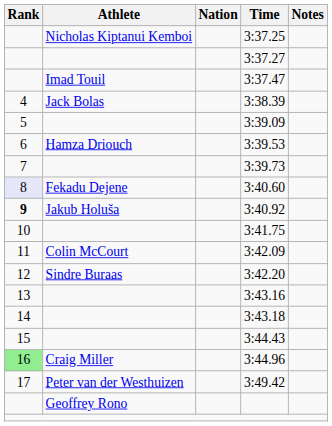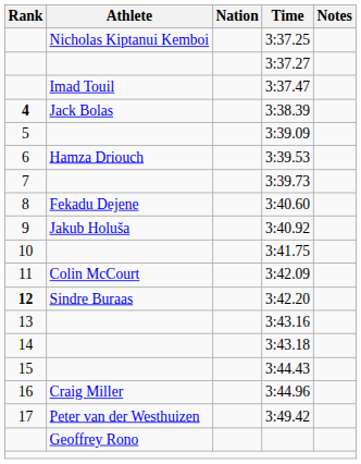3:38.39 | Rank: normal -> bold
3:40.60 | Rank: lavender background -> no background
3:40.92 | Rank: bold -> normal
3:42.20 | Rank: normal -> bold
3:44.96 | Rank: lightgreen background -> no background
